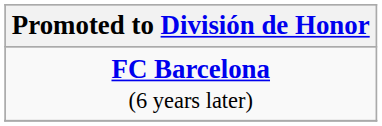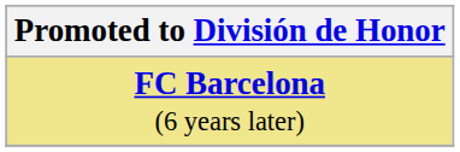FC Barcelona (6 years later) | column 1: no background -> khaki background
